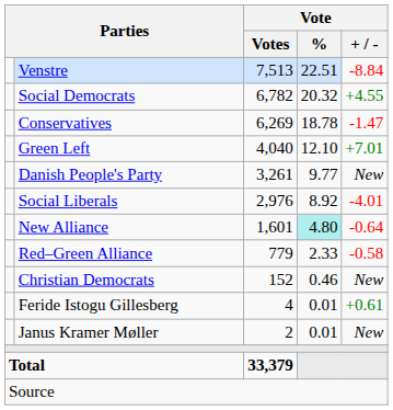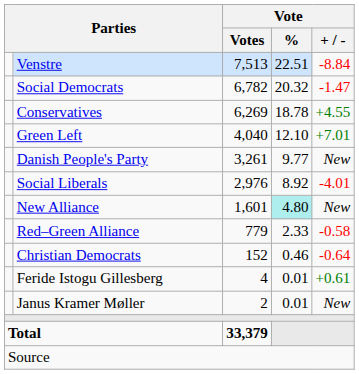Social Democrats | Vote / + / -: +4.55 -> -1.47
Conservatives | Vote / + / -: -1.47 -> +4.55
New Alliance | Vote / + / -: -0.64 -> New
Christian Democrats | Vote / + / -: New -> -0.64
